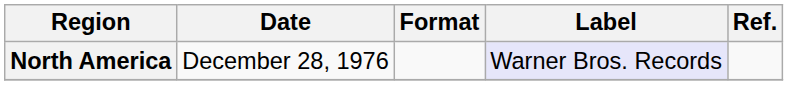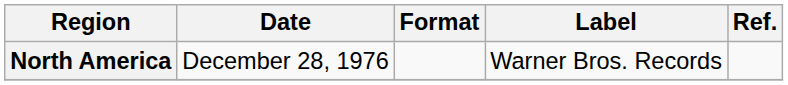North America | Label: lavender background -> no background
